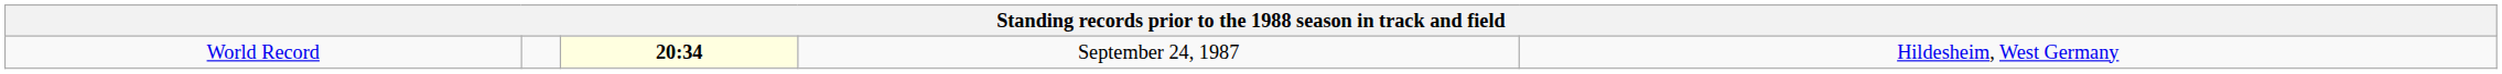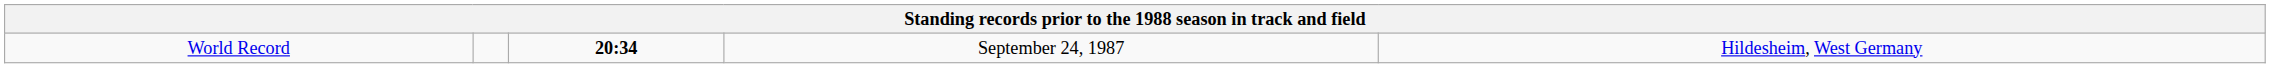World Record | column 3: lightyellow background -> no background
